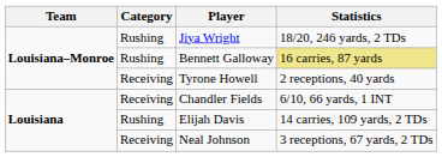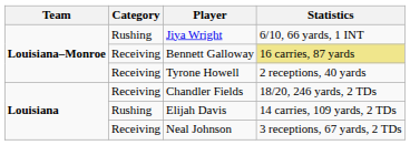Jiya Wright | Statistics: 18/20, 246 yards, 2 TDs -> 6/10, 66 yards, 1 INT
Bennett Galloway | Category: Rushing -> Receiving
Chandler Fields | Statistics: 6/10, 66 yards, 1 INT -> 18/20, 246 yards, 2 TDs
